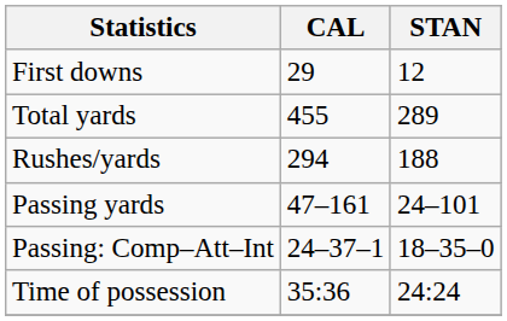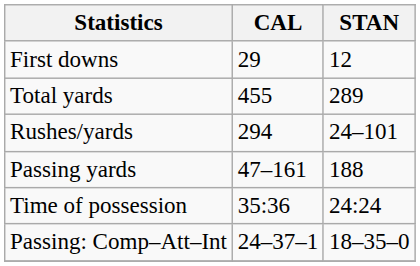Rushes/yards | STAN: 188 -> 24–101
Passing yards | STAN: 24–101 -> 188
rows swapped: Passing: Comp–Att–Int <-> Time of possession
